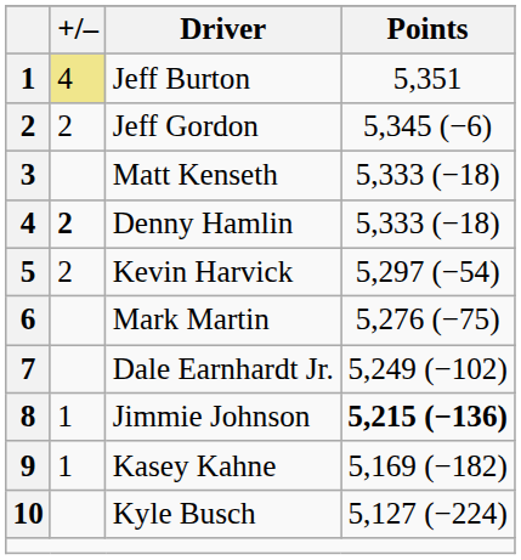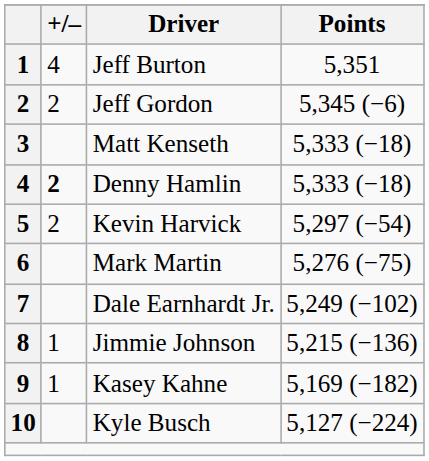Jeff Burton | +/–: khaki background -> no background
Jimmie Johnson | Points: bold -> normal
